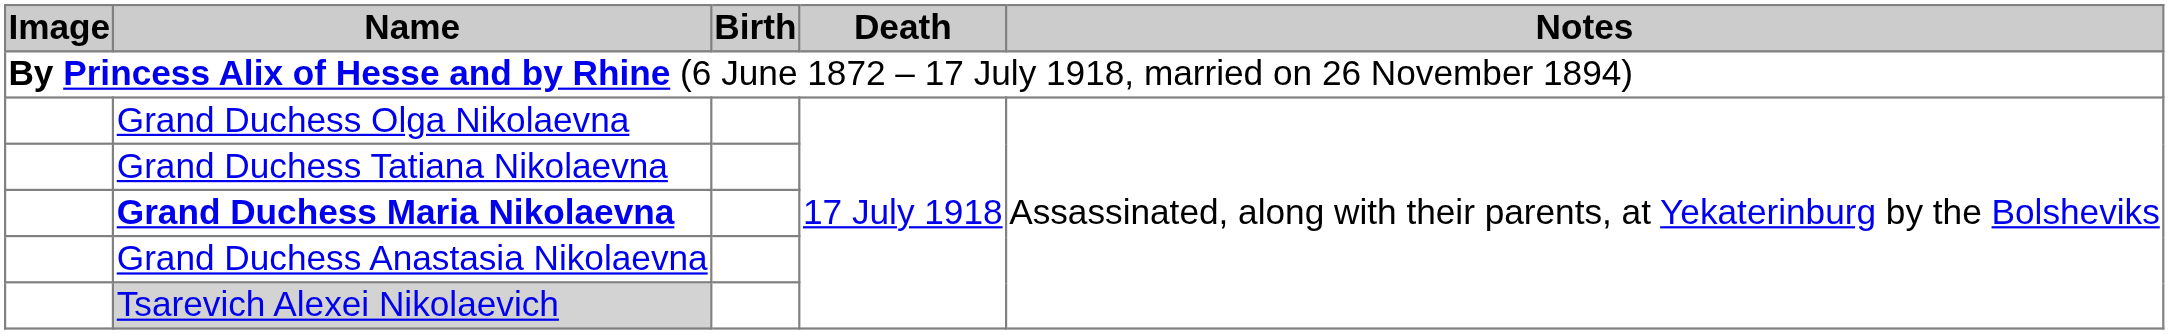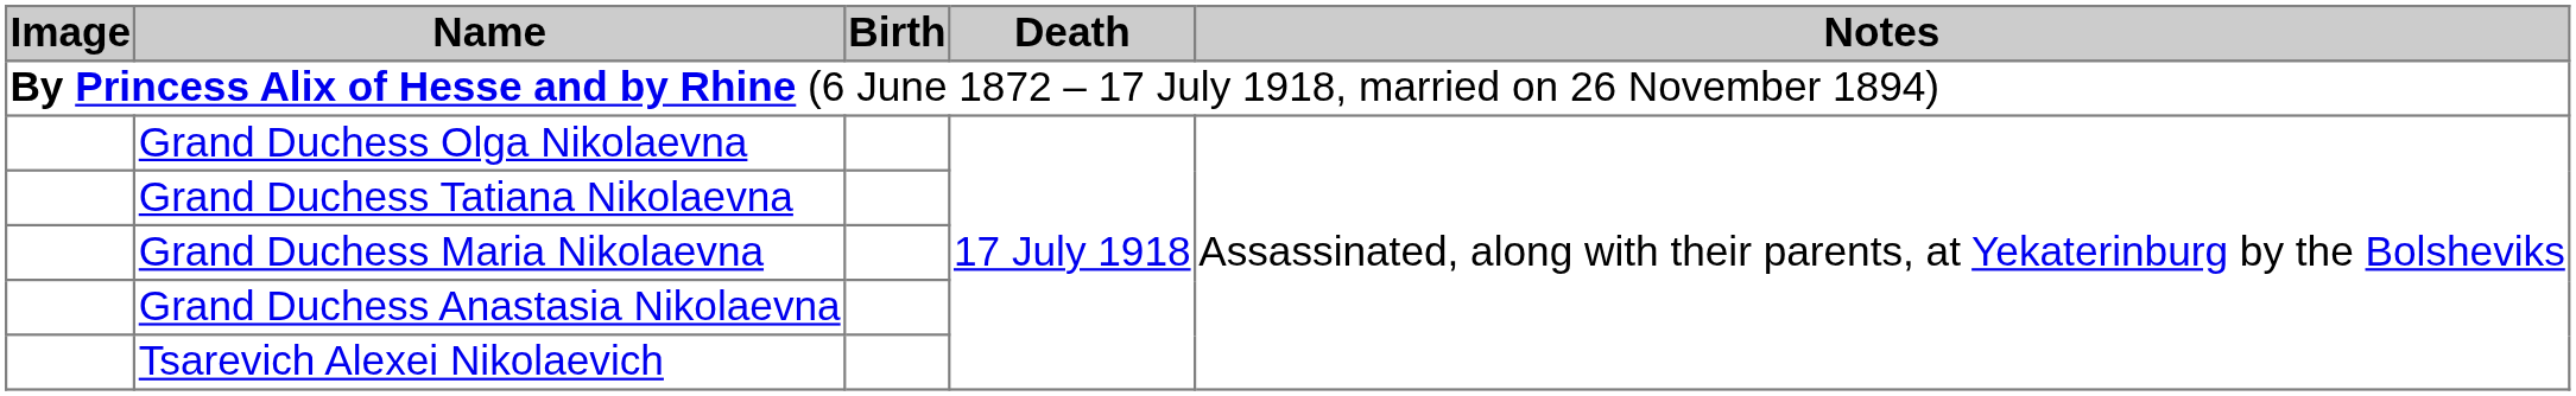Grand Duchess Maria Nikolaevna | Name: bold -> normal
Tsarevich Alexei Nikolaevich | Name: lightgrey background -> no background
